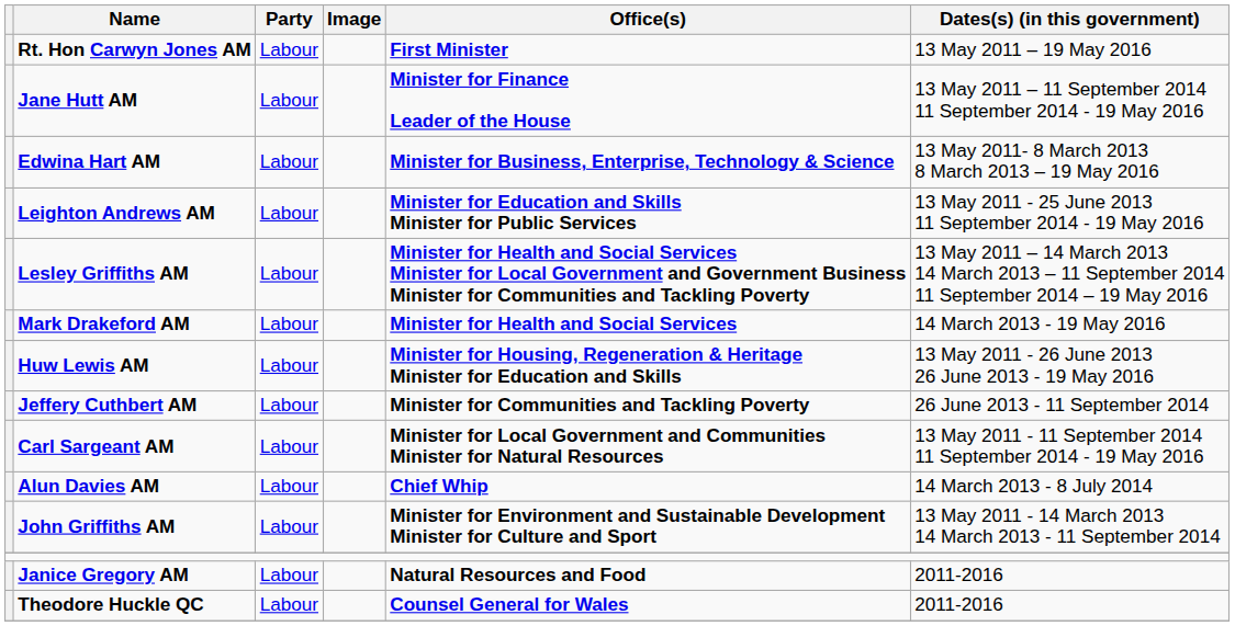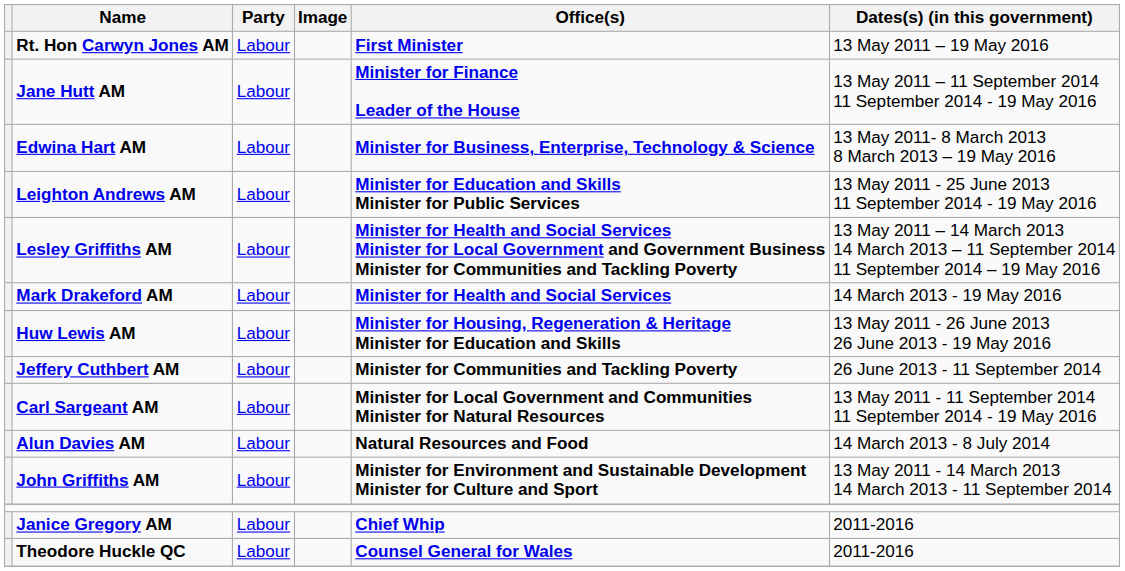Alun Davies AM | Office(s): Chief Whip -> Natural Resources and Food
Janice Gregory AM | Office(s): Natural Resources and Food -> Chief Whip
